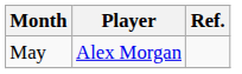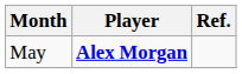May | Player: normal -> bold
